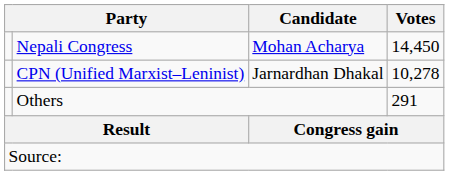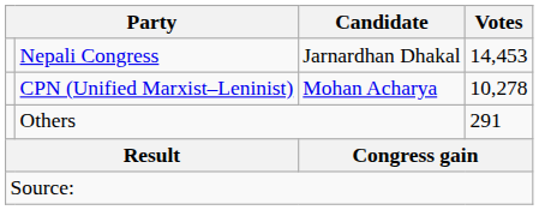Nepali Congress | Candidate: Mohan Acharya -> Jarnardhan Dhakal
Nepali Congress | Votes: 14,450 -> 14,453
CPN (Unified Marxist–Leninist) | Candidate: Jarnardhan Dhakal -> Mohan Acharya
